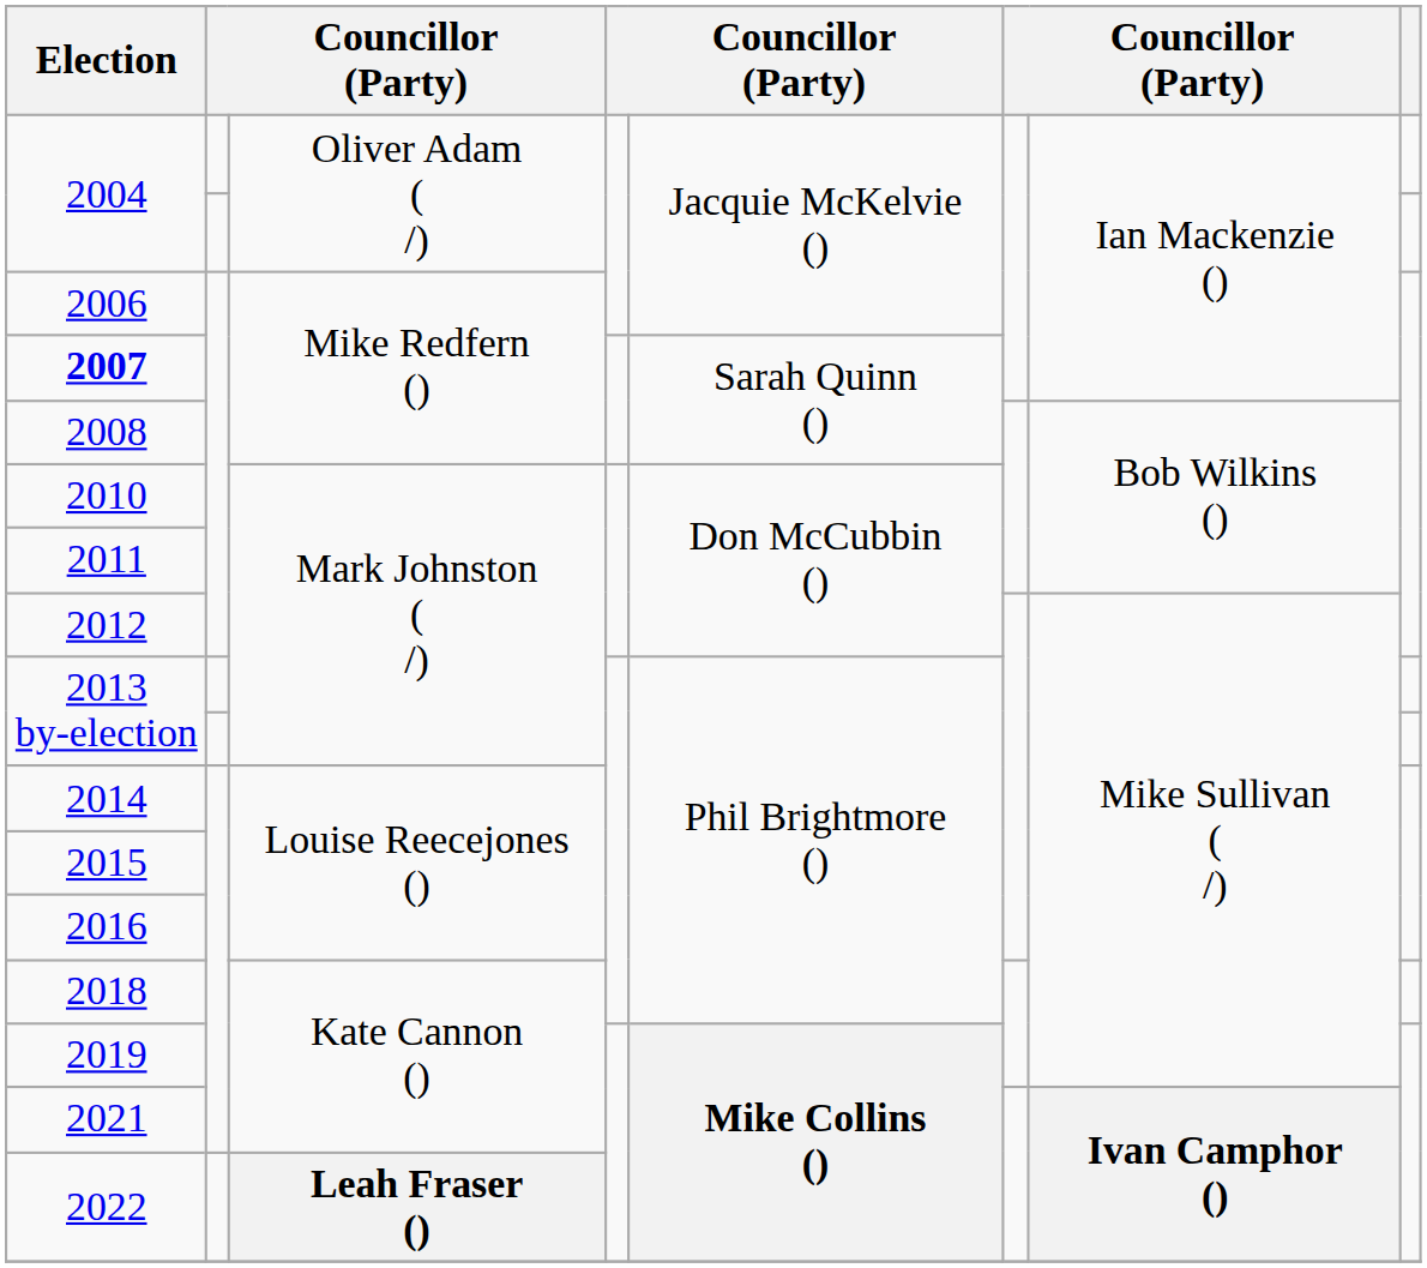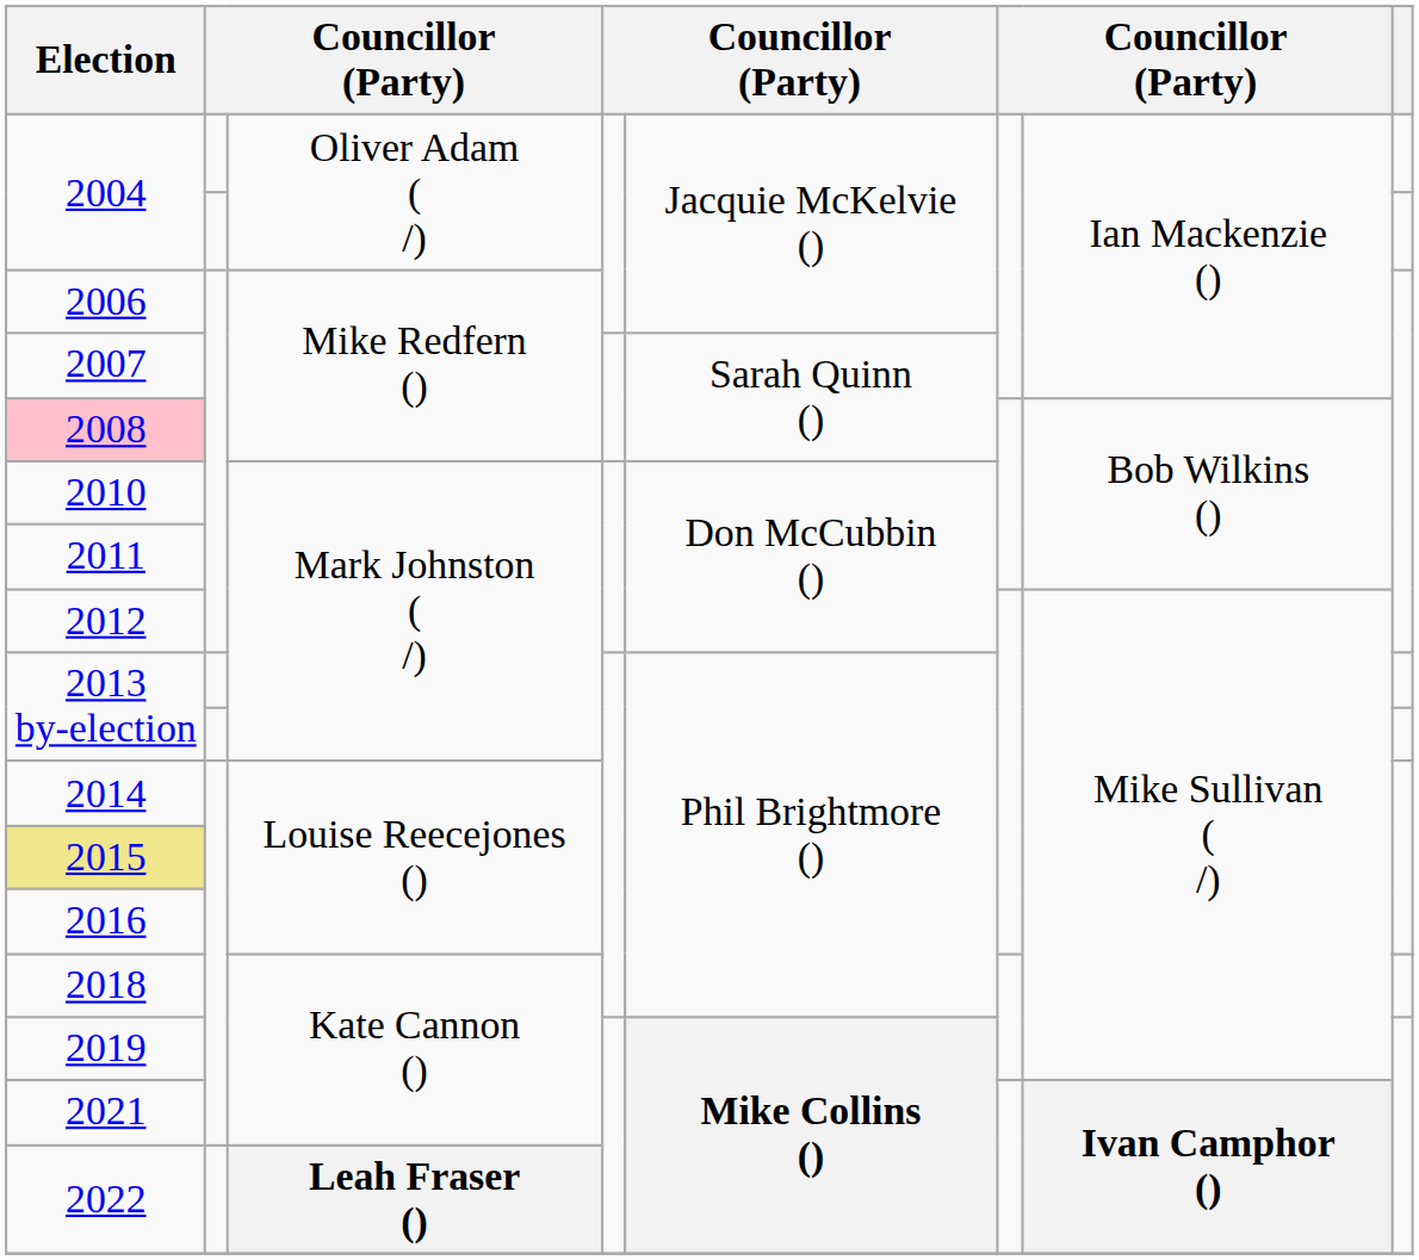2007 | Election: bold -> normal
2008 | Election: no background -> pink background
2015 | Election: no background -> khaki background
